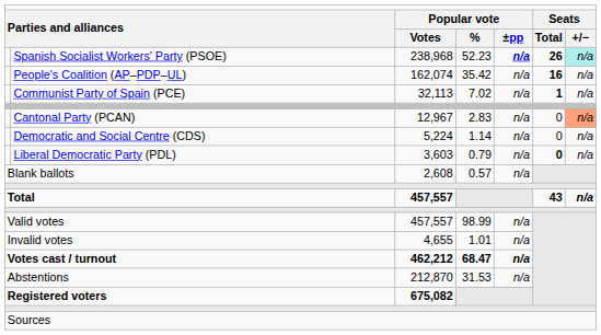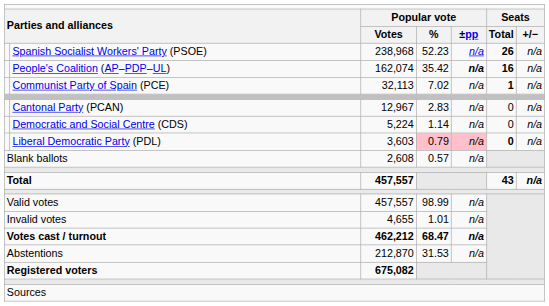Spanish Socialist Workers' Party (PSOE) | column 5: bold -> normal
Spanish Socialist Workers' Party (PSOE) | column 7: paleturquoise background -> no background
People's Coalition (AP–PDP–UL) | column 5: normal -> bold
Cantonal Party (PCAN) | column 7: lightsalmon background -> no background
Liberal Democratic Party (PDL) | column 4: no background -> pink background
Liberal Democratic Party (PDL) | column 5: no background -> pink background
